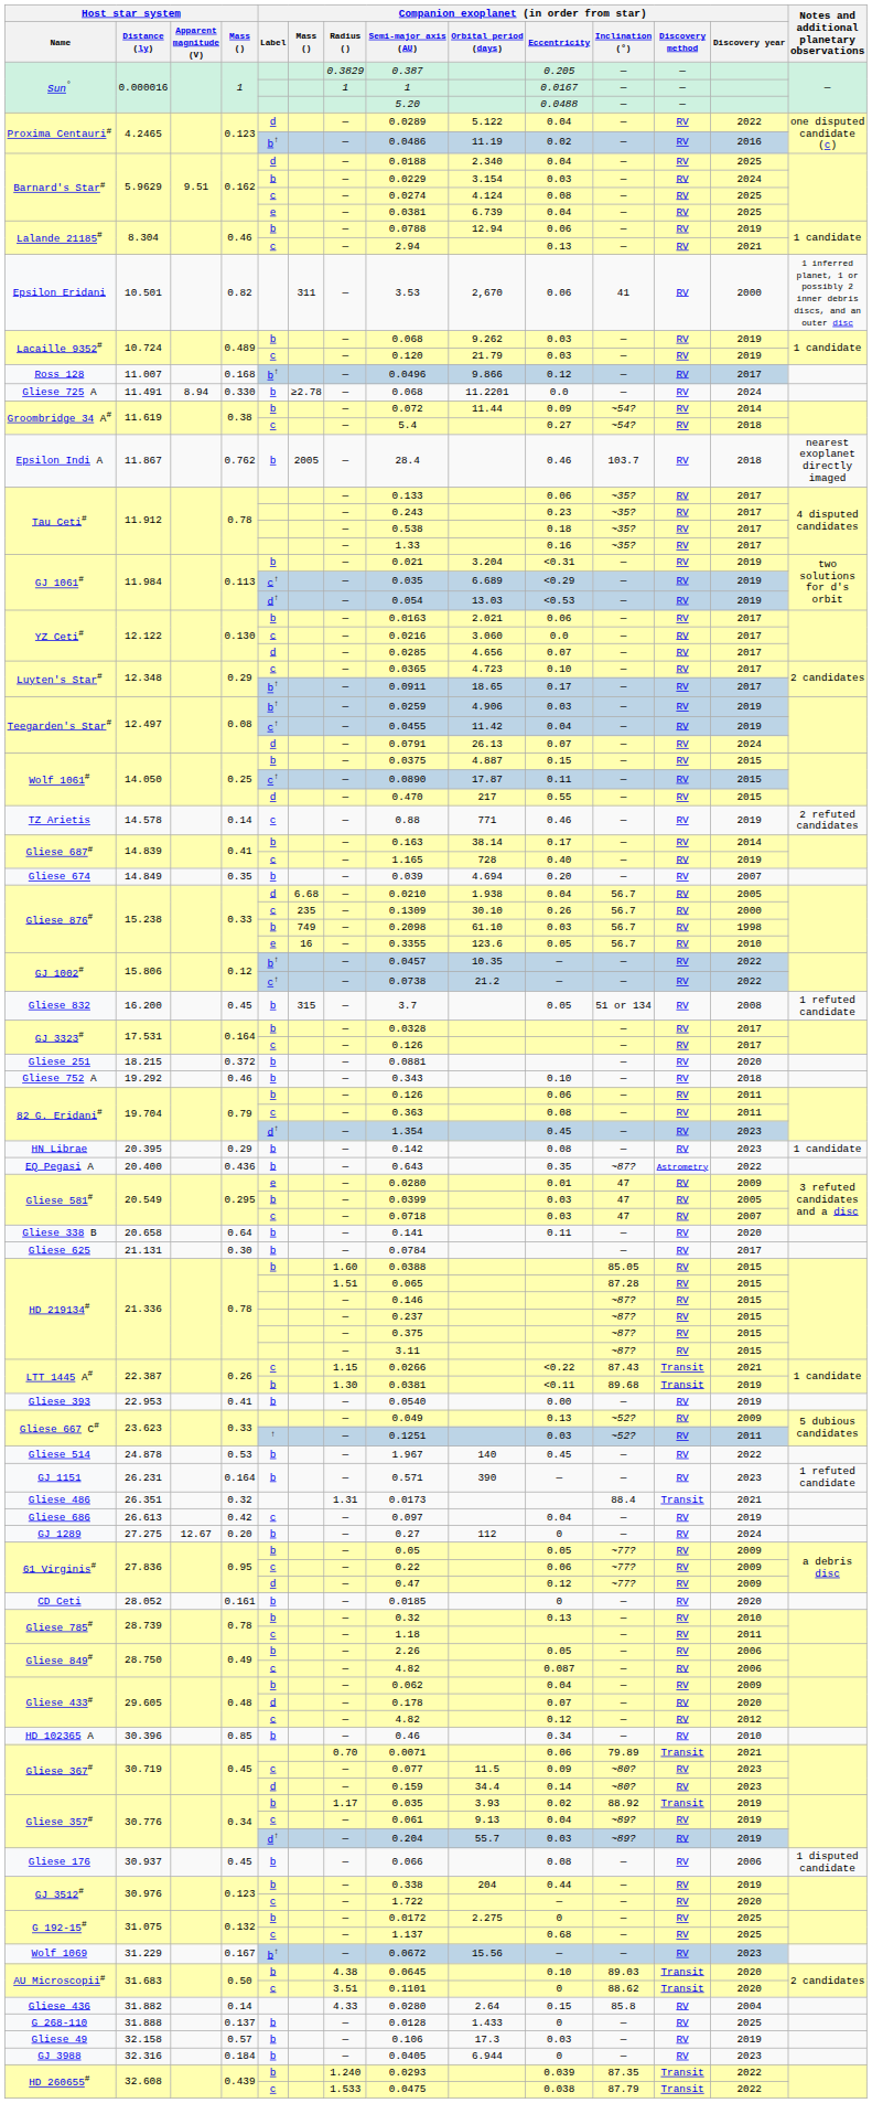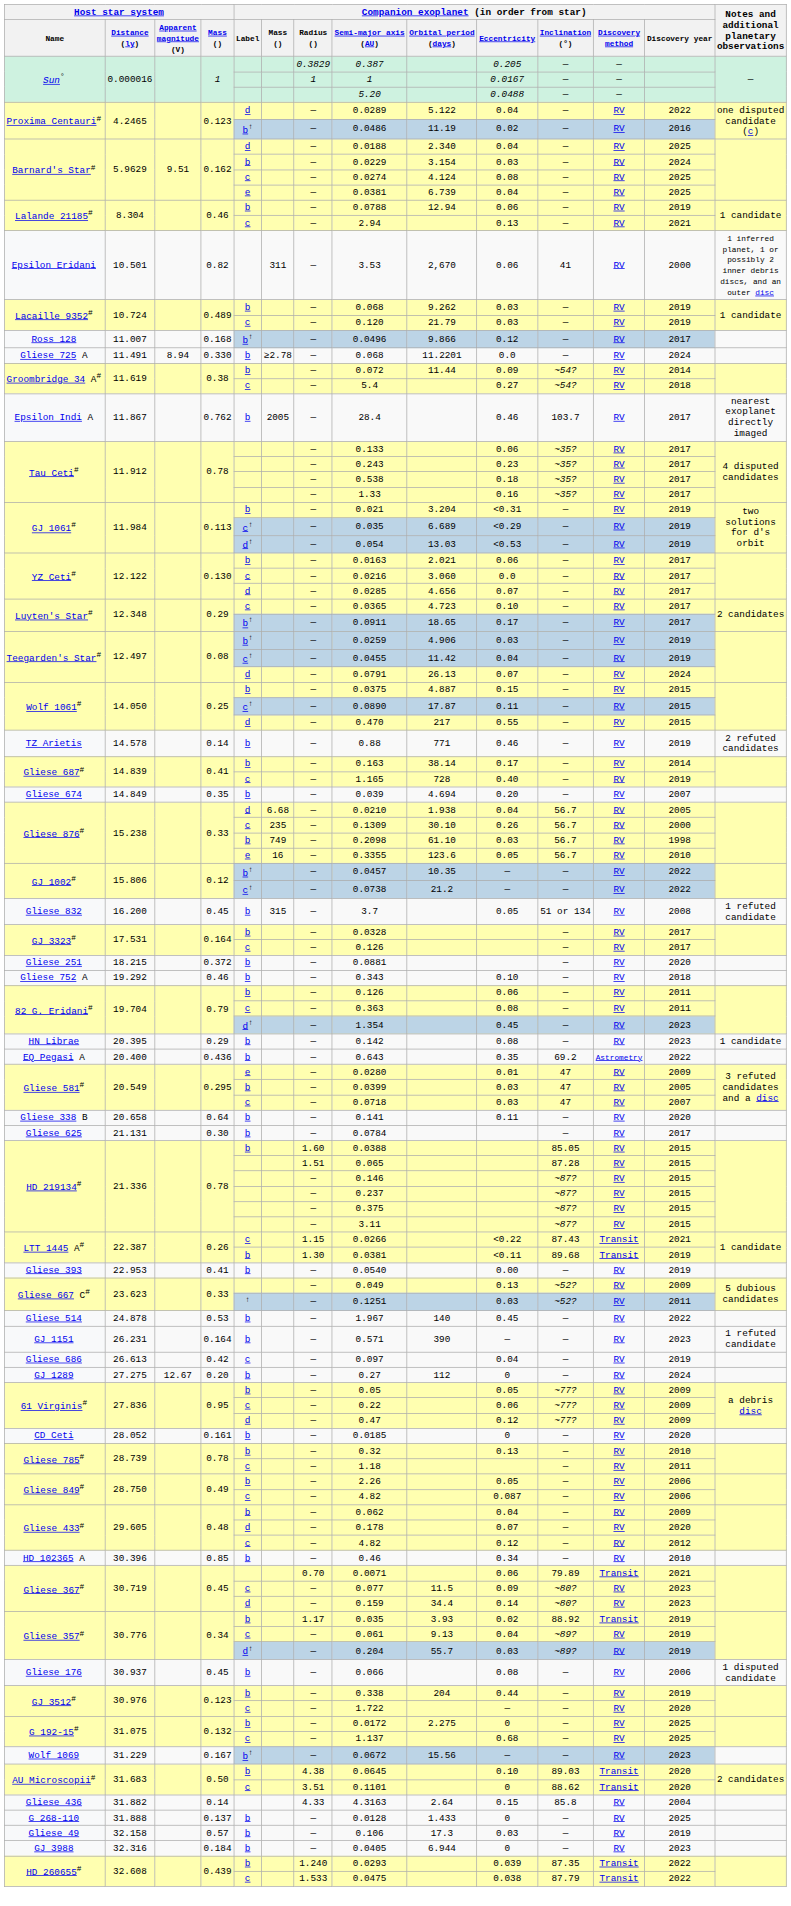Epsilon Indi A | Companion exoplanet (in order from star) / Discovery year: 2018 -> 2017
TZ Arietis | Companion exoplanet (in order from star) / Label: c -> b
EQ Pegasi A | Companion exoplanet (in order from star) / Inclination (°): ~87? -> 69.2
- row: Gliese 486 | 26.351 | 0.32 | 1.31 | 0.0173 | 88.4 | Transit | 2021
Gliese 436 | column 8: 0.0280 -> 4.3163
